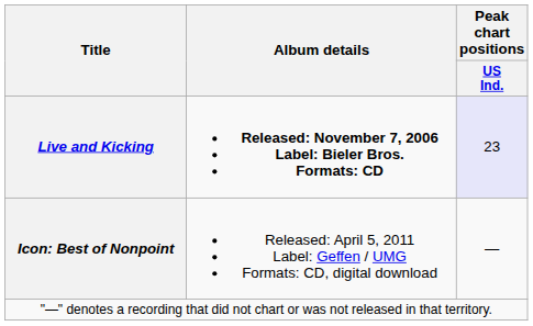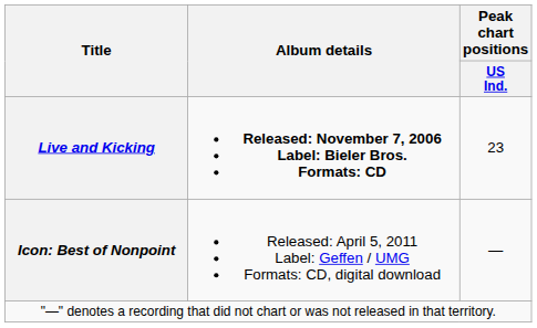Live and Kicking | Peak chart positions / US Ind.: lavender background -> no background
